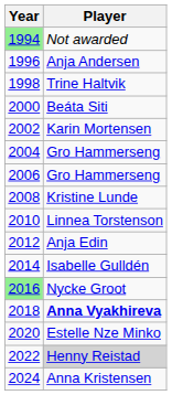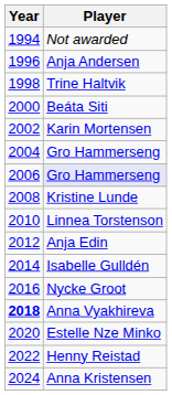row 2 | Year: lightgreen background -> no background
row 8 | Player: no background -> lavender background
row 13 | Year: lightgreen background -> no background
row 14 | Year: normal -> bold
row 14 | Player: bold -> normal
row 16 | Player: lightgrey background -> no background
